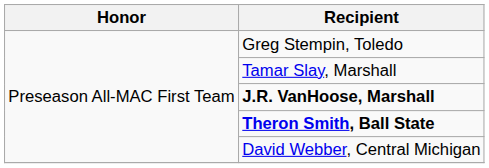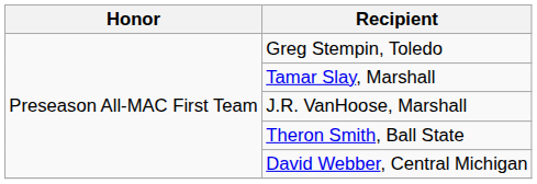row 4 | Recipient: bold -> normal
row 5 | Recipient: bold -> normal
